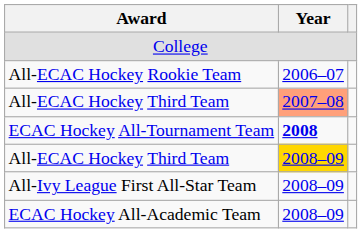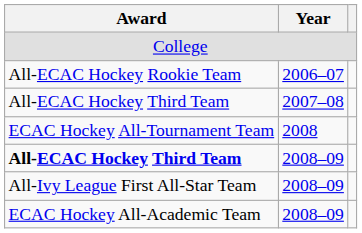All-ECAC Hockey Third Team / 2007–08 | Year: lightsalmon background -> no background
ECAC Hockey All-Tournament Team | Year: bold -> normal
All-ECAC Hockey Third Team / 2008–09 | Award: normal -> bold
All-ECAC Hockey Third Team / 2008–09 | Year: gold background -> no background
